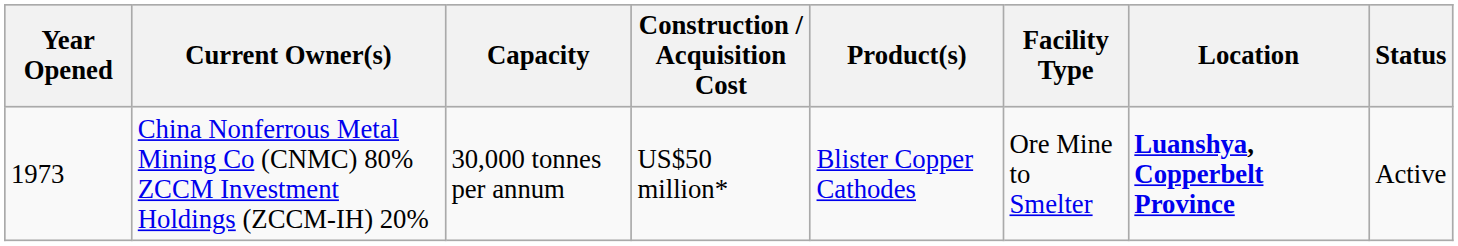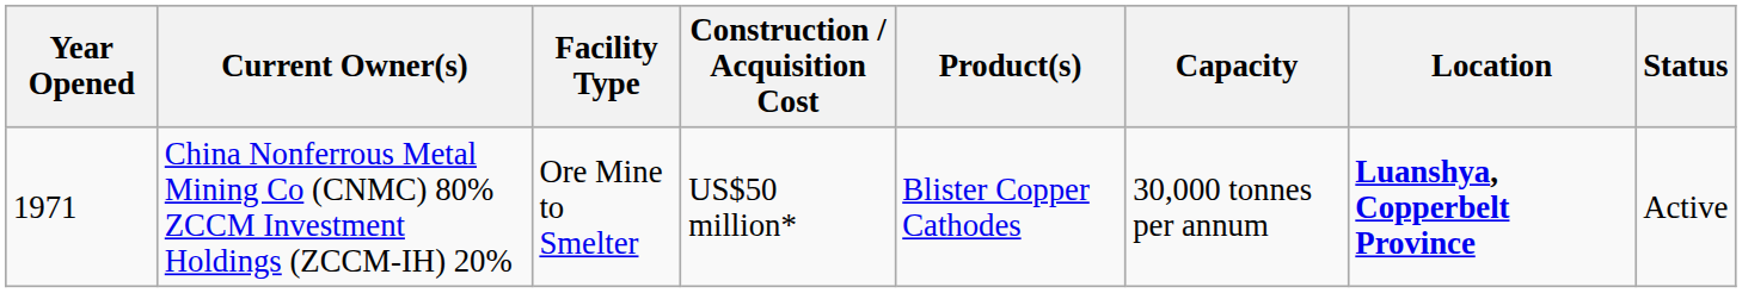columns swapped: Facility Type <-> Capacity
row 2 | Year Opened: 1973 -> 1971
